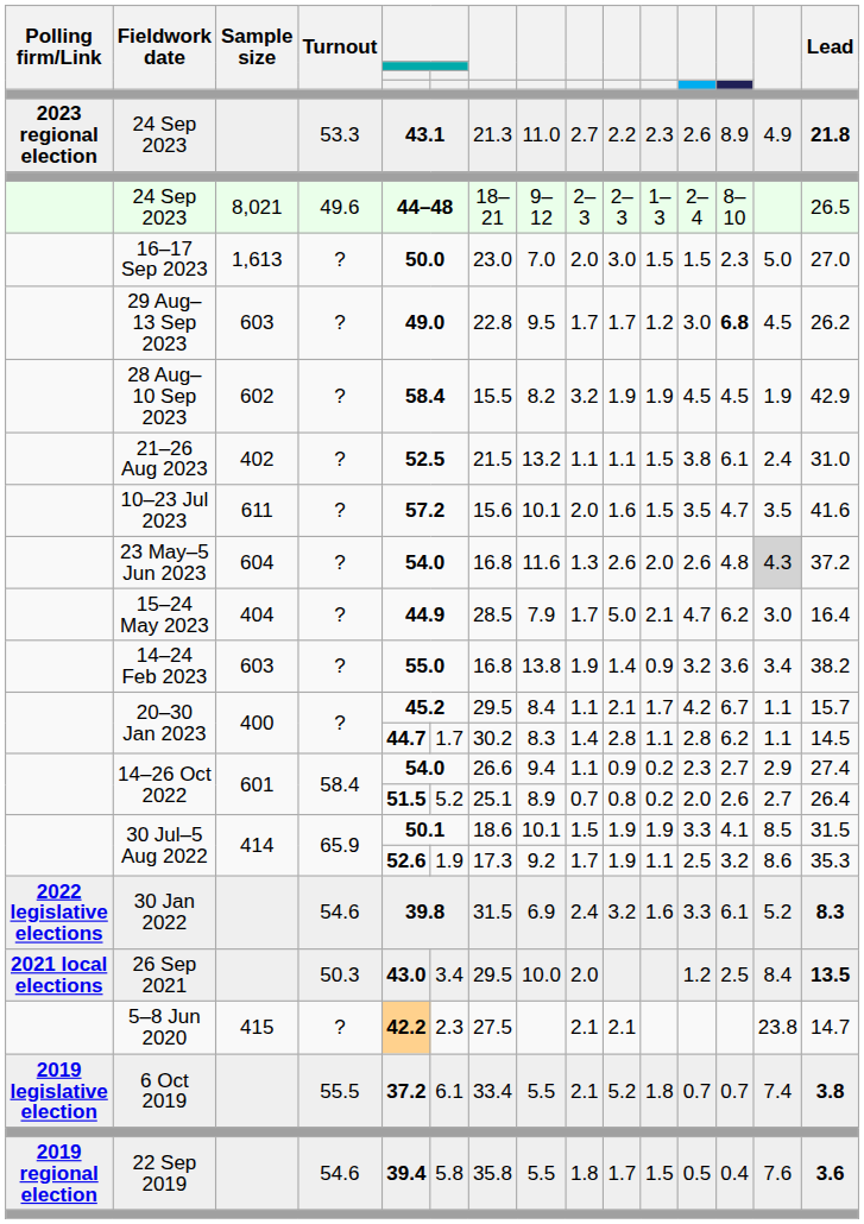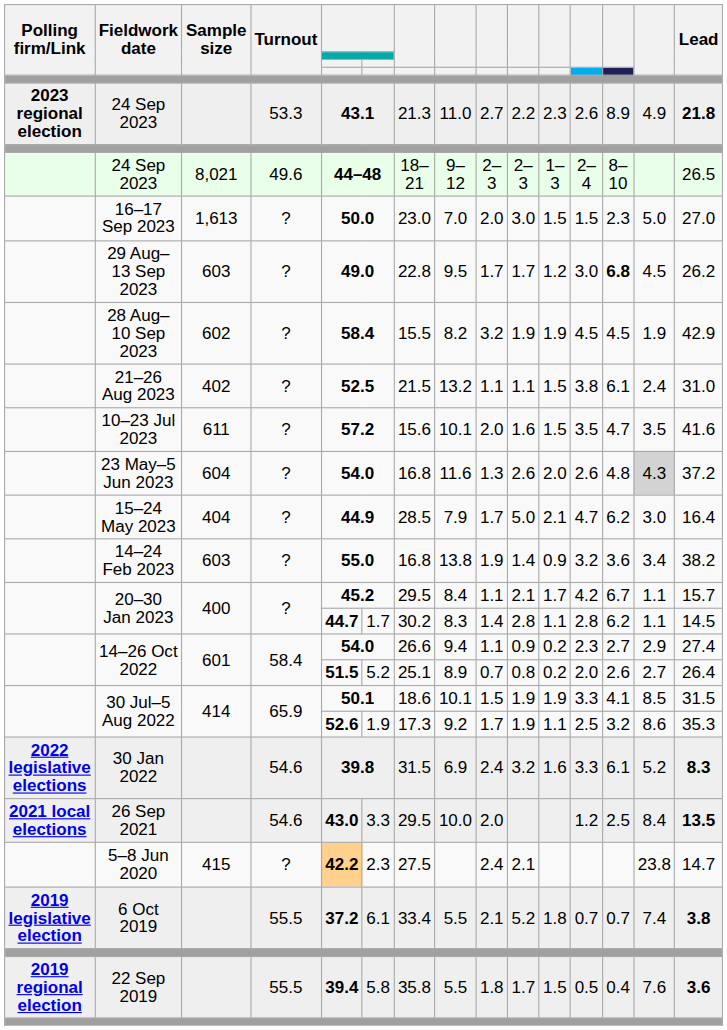26 Sep 2021 | Turnout: 50.3 -> 54.6
26 Sep 2021 | column 6: 3.4 -> 3.3
5–8 Jun 2020 | column 9: 2.1 -> 2.4
22 Sep 2019 | Turnout: 54.6 -> 55.5
